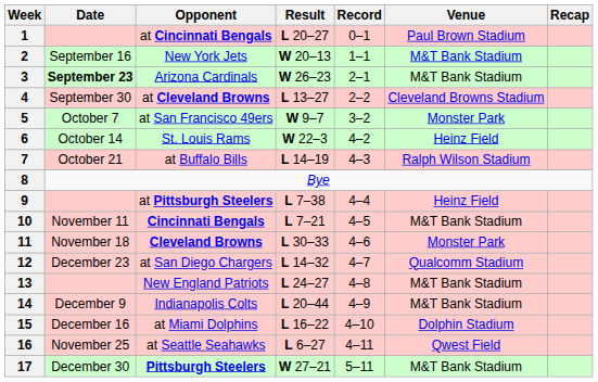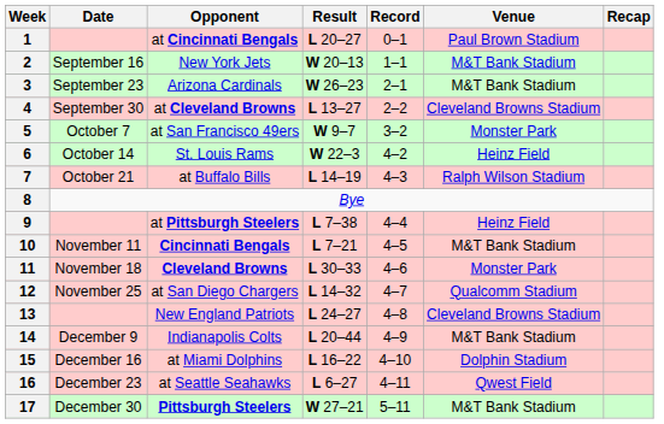3 | Date: bold -> normal
12 | Date: December 23 -> November 25
13 | Venue: M&T Bank Stadium -> Cleveland Browns Stadium
16 | Date: November 25 -> December 23
